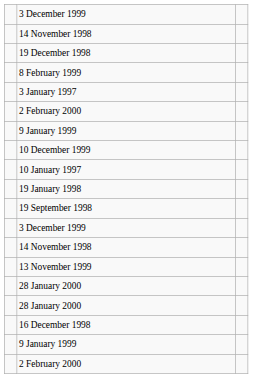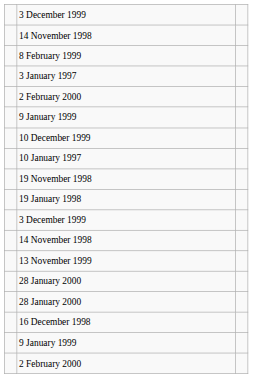- row: 19 December 1998
+ row: 19 November 1998
- row: 19 September 1998
